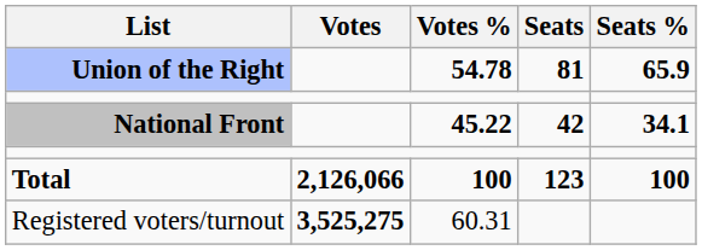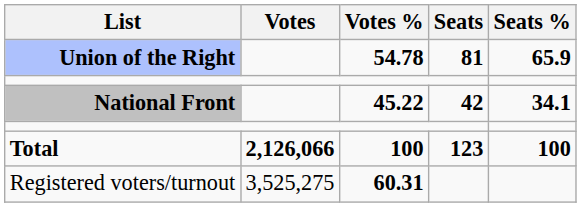Registered voters/turnout | Votes: bold -> normal
Registered voters/turnout | Votes %: normal -> bold
